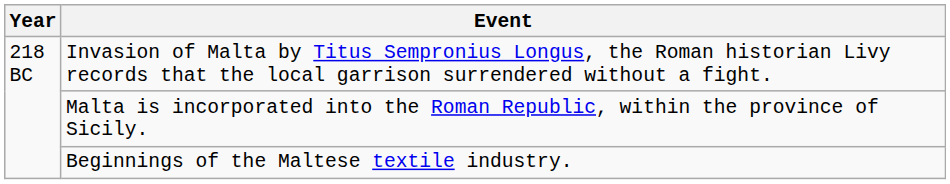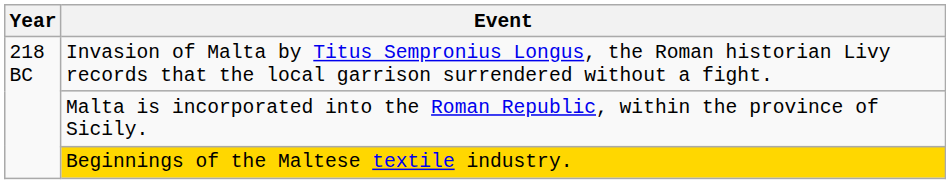Beginnings of the Maltese textile industry. | Event: no background -> gold background
